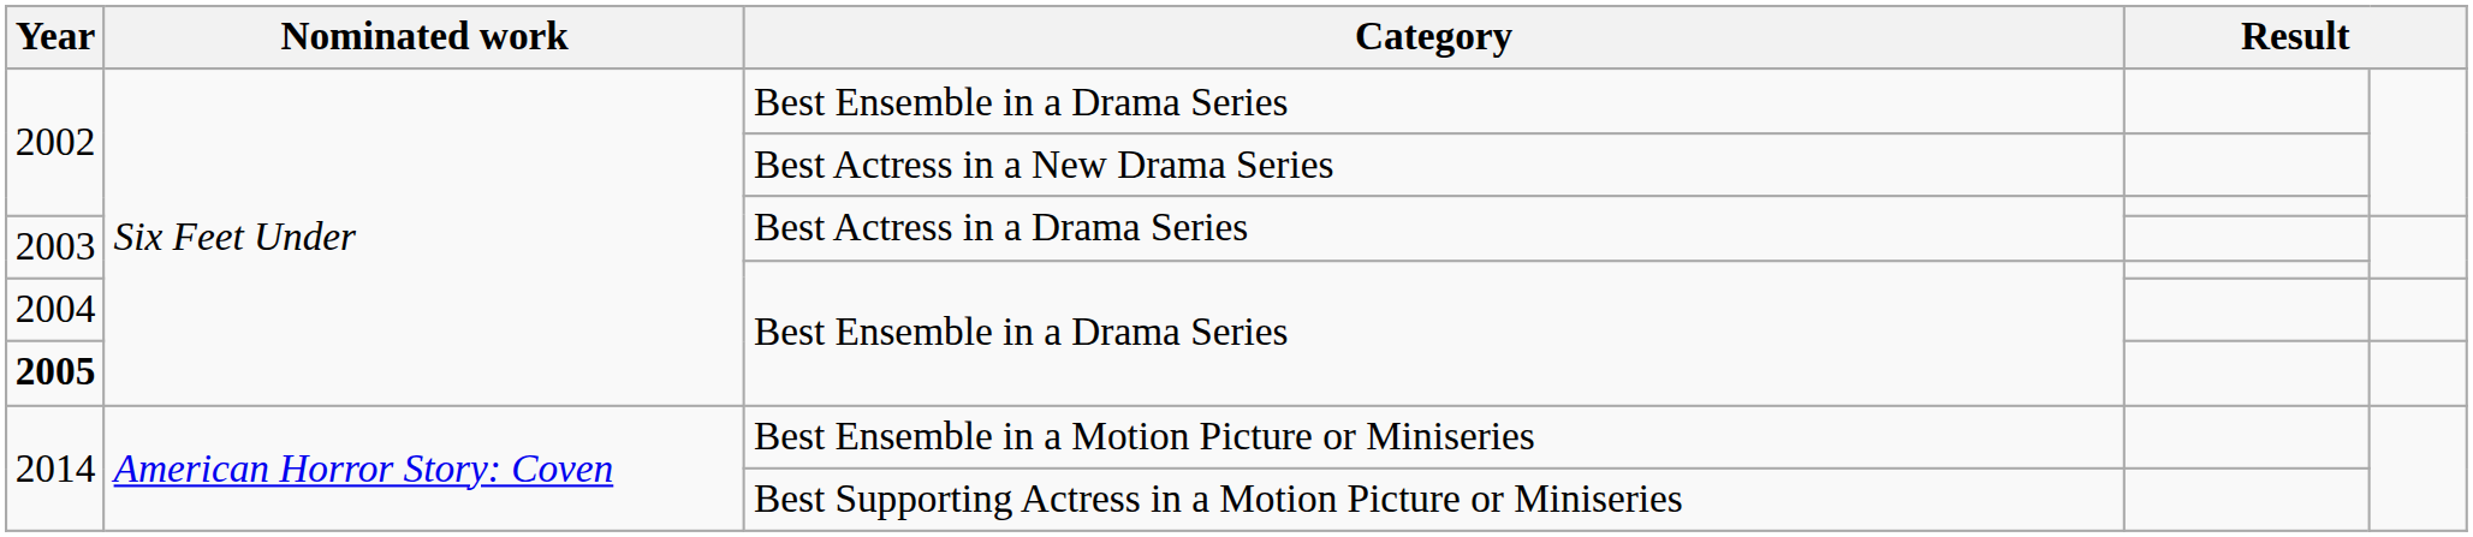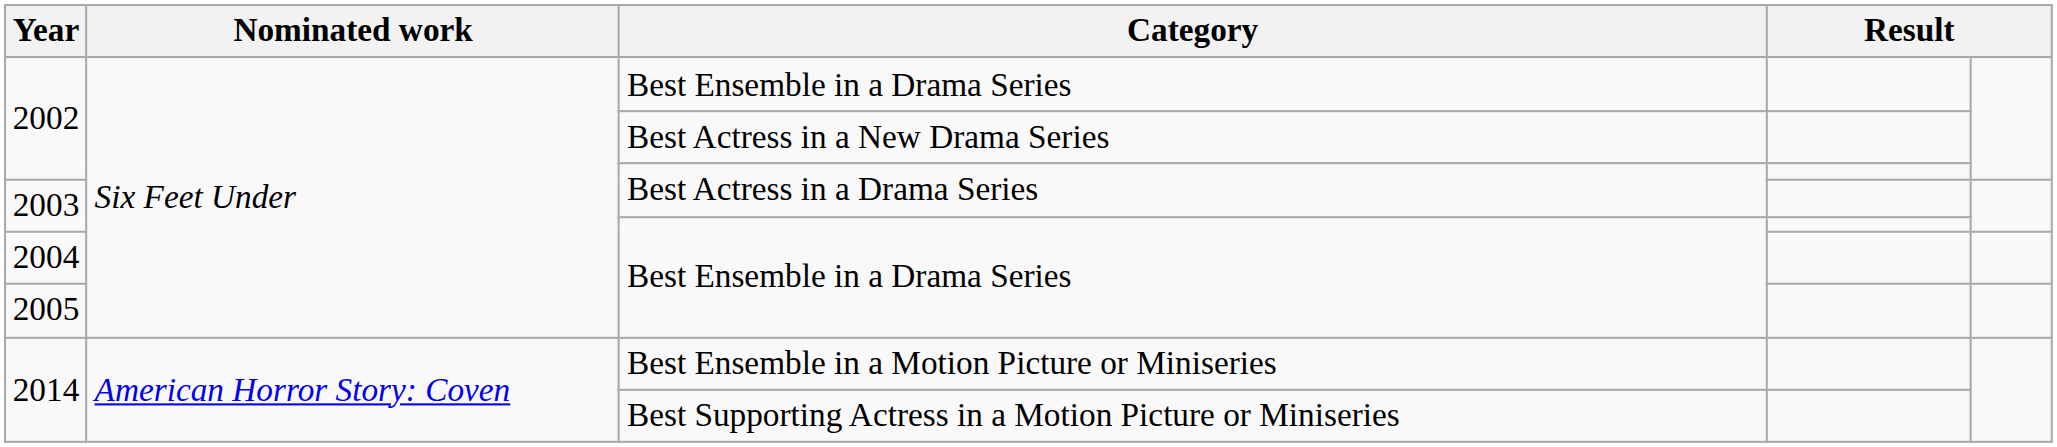2005 | Year: bold -> normal
